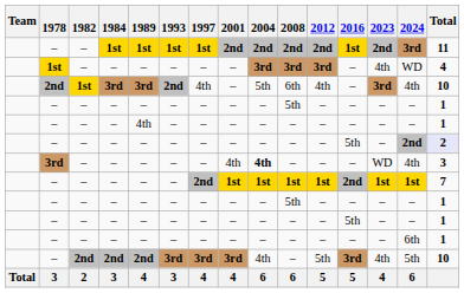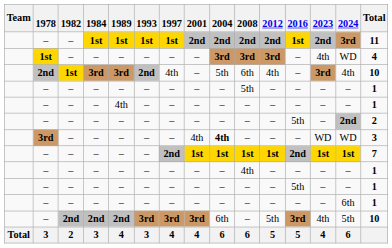row 7 | Total: lavender background -> no background
row 8 | 2024: 4th -> WD
row 10 | 2008: 5th -> 4th
row 13 | 2004: 4th -> 6th
